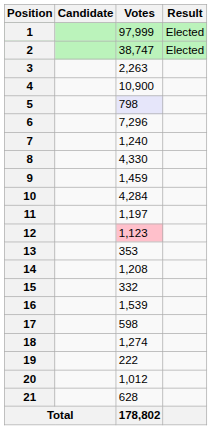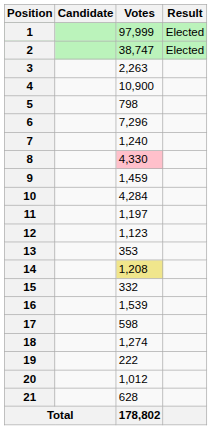5 | Votes: lavender background -> no background
8 | Votes: no background -> pink background
12 | Votes: pink background -> no background
14 | Votes: no background -> khaki background
